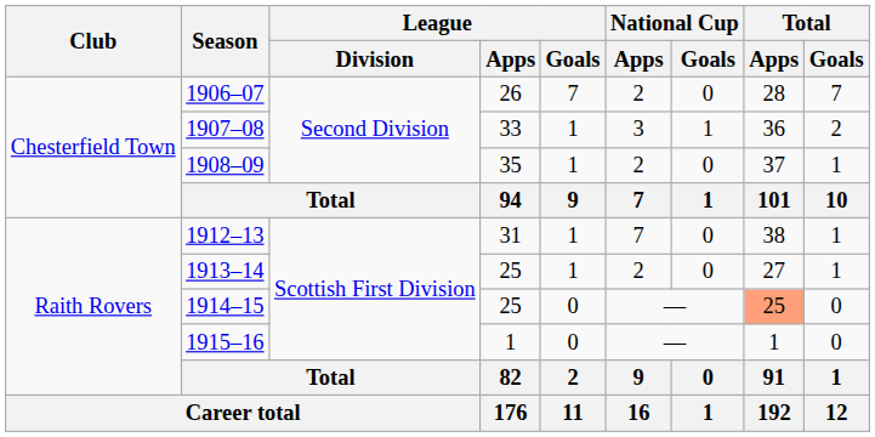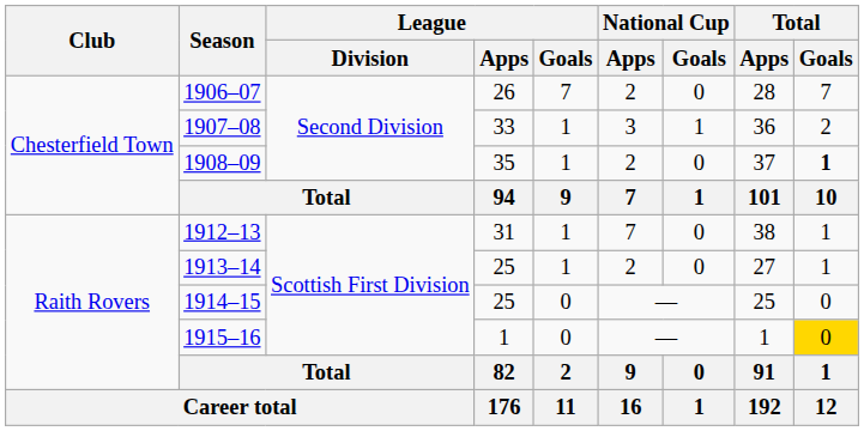1908–09 | Total / Goals: normal -> bold
1914–15 | Total / Apps: lightsalmon background -> no background
1915–16 | Total / Goals: no background -> gold background
